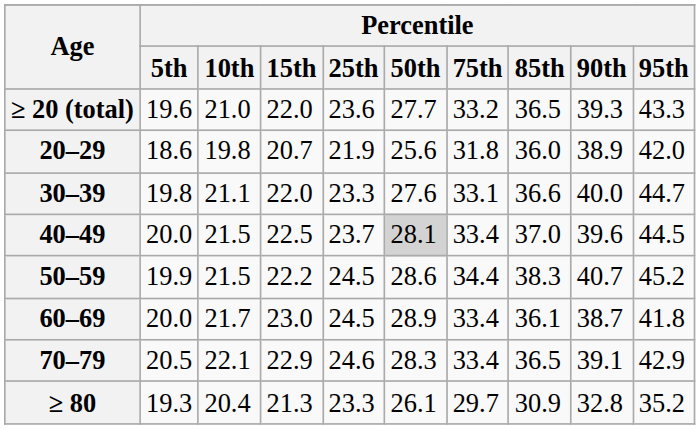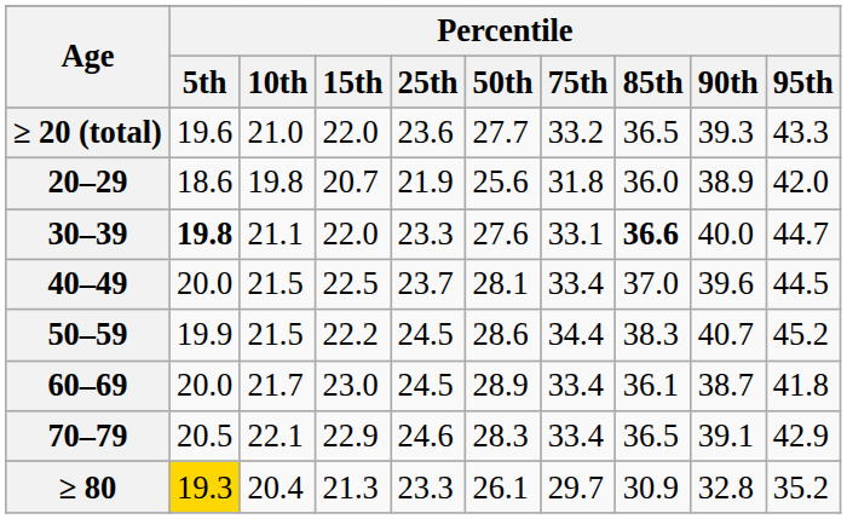30–39 | Percentile / 5th: normal -> bold
30–39 | Percentile / 85th: normal -> bold
40–49 | Percentile / 50th: lightgrey background -> no background
≥ 80 | Percentile / 5th: no background -> gold background
